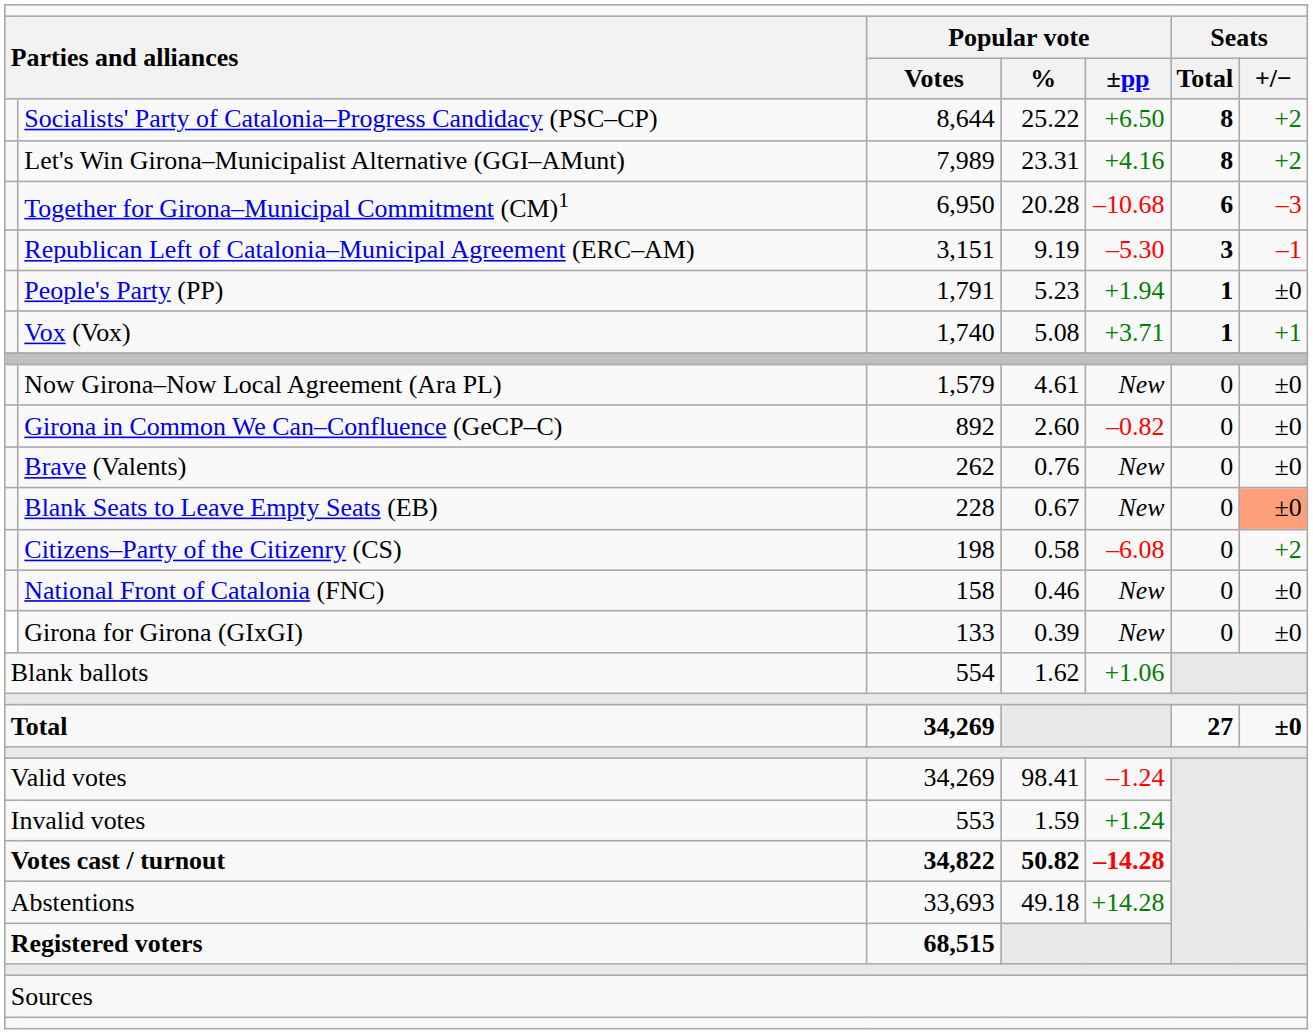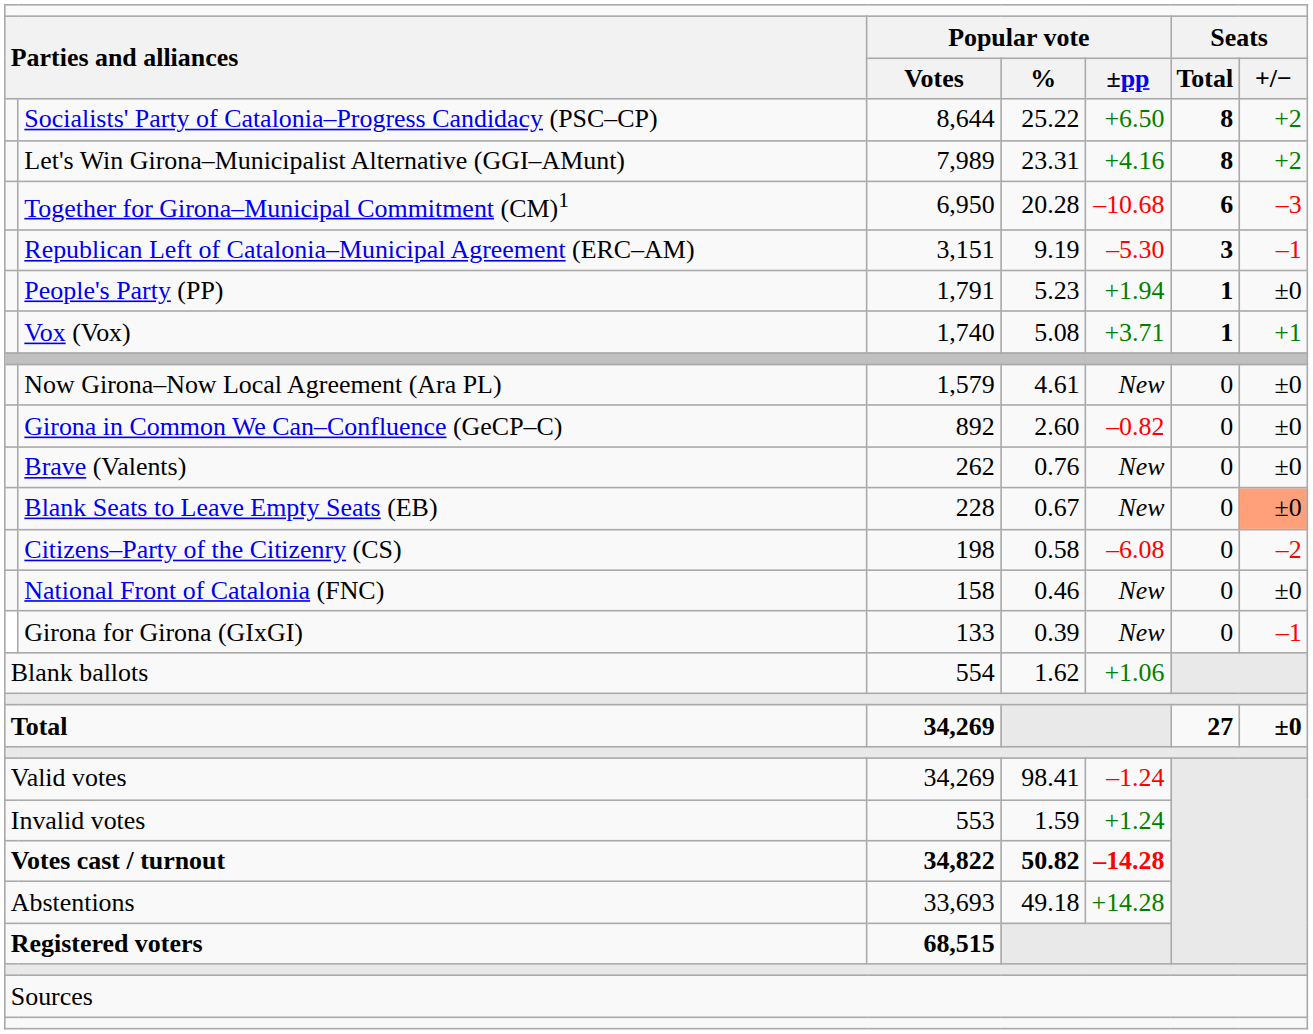Citizens–Party of the Citizenry (CS) | column 7: +2 -> –2
Girona for Girona (GIxGI) | column 7: ±0 -> –1
